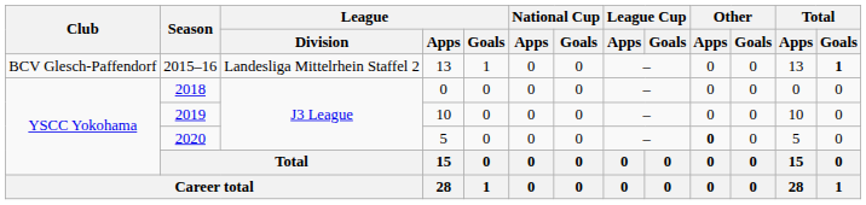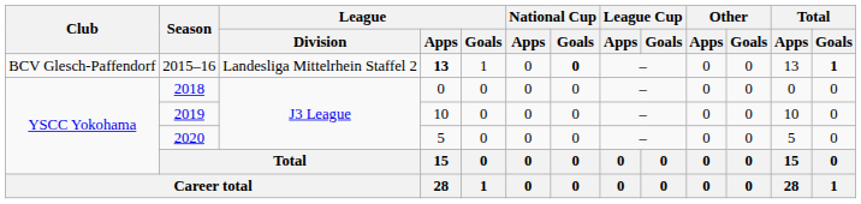2015–16 | League / Apps: normal -> bold
2015–16 | National Cup / Goals: normal -> bold
2020 | Other / Apps: bold -> normal
